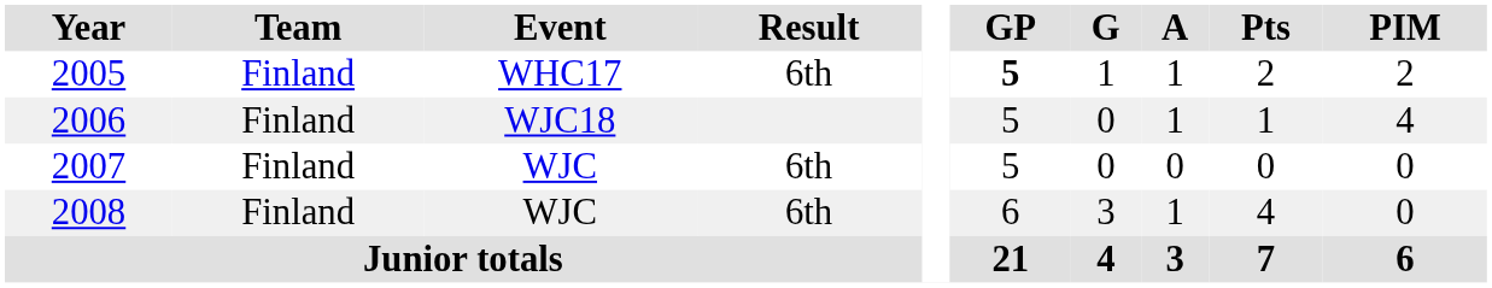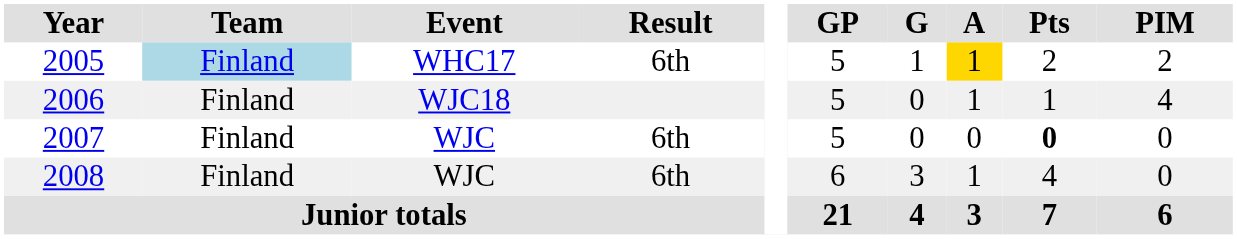2005 | Team: no background -> lightblue background
2005 | GP: bold -> normal
2005 | A: no background -> gold background
2007 | Pts: normal -> bold
